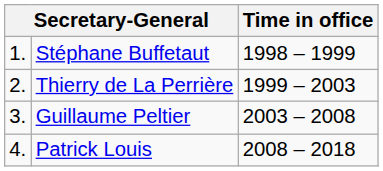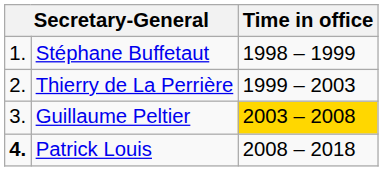Guillaume Peltier | Time in office: no background -> gold background
Patrick Louis | column 1: normal -> bold
